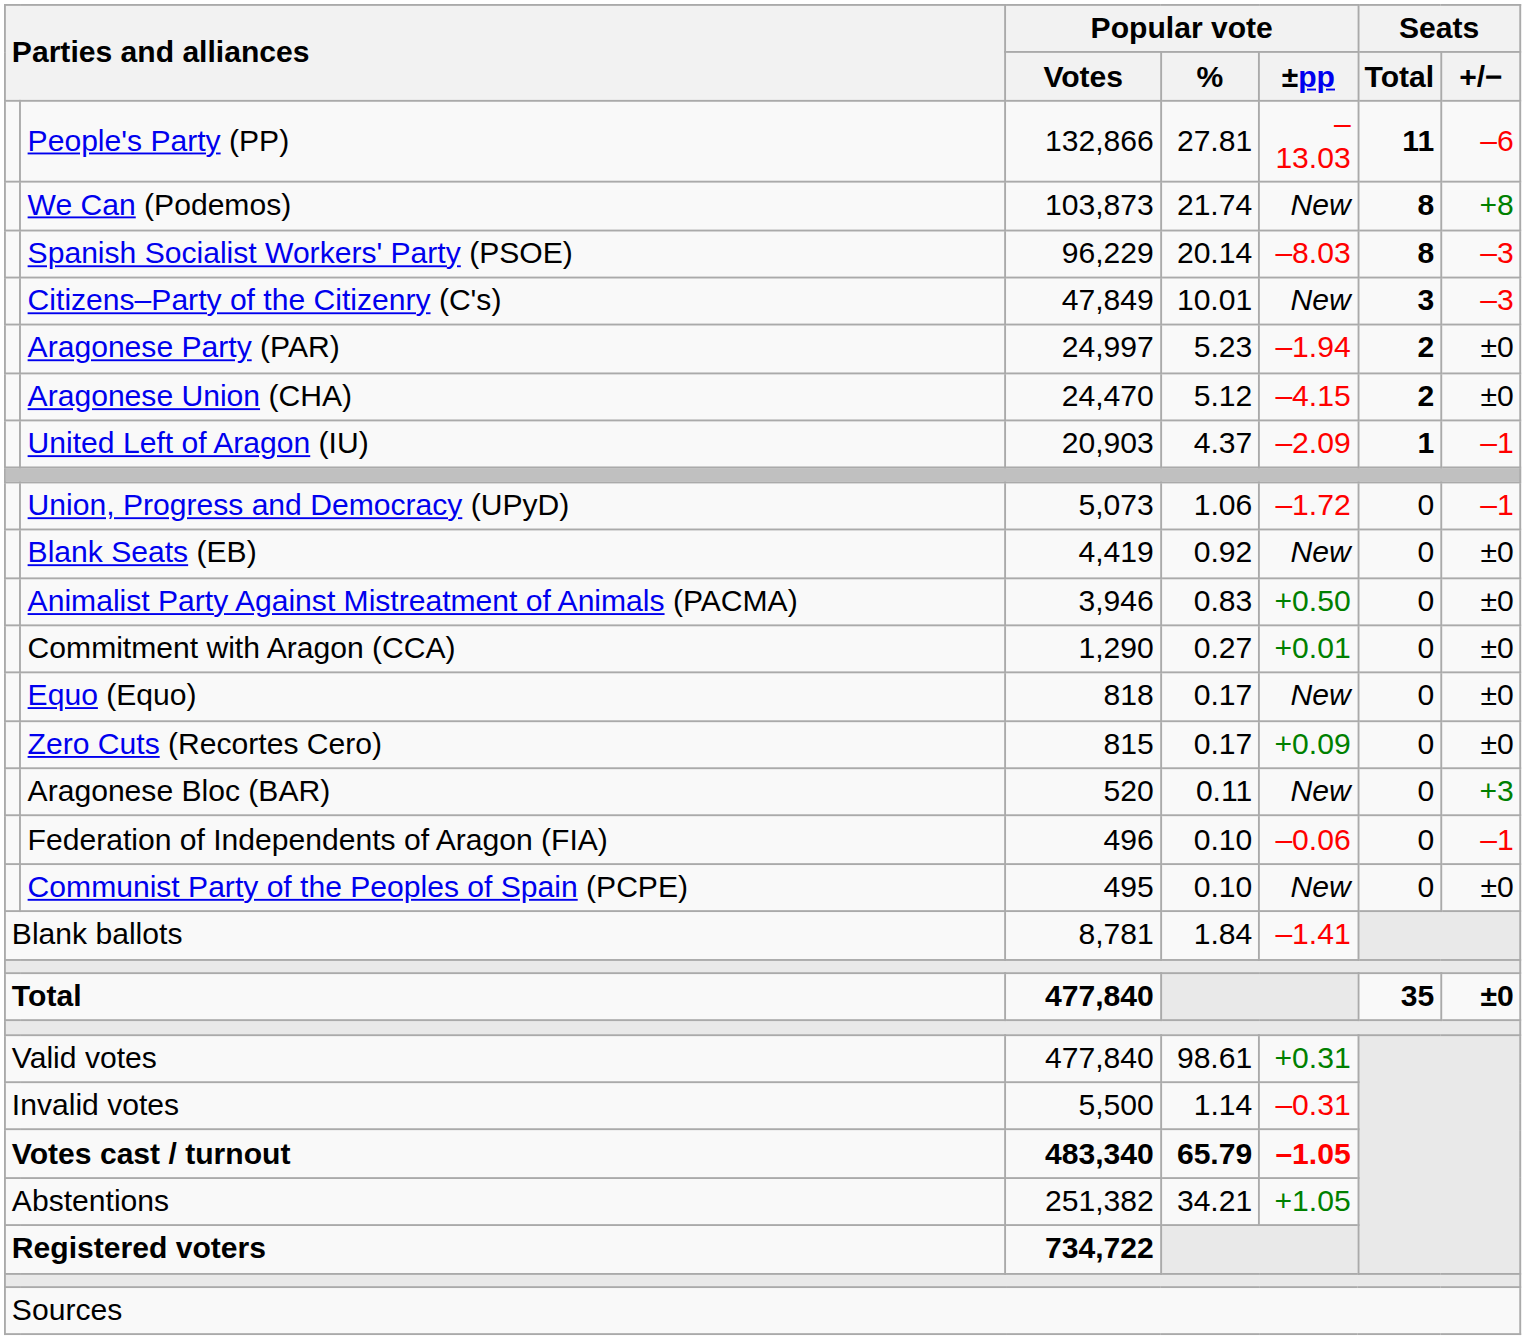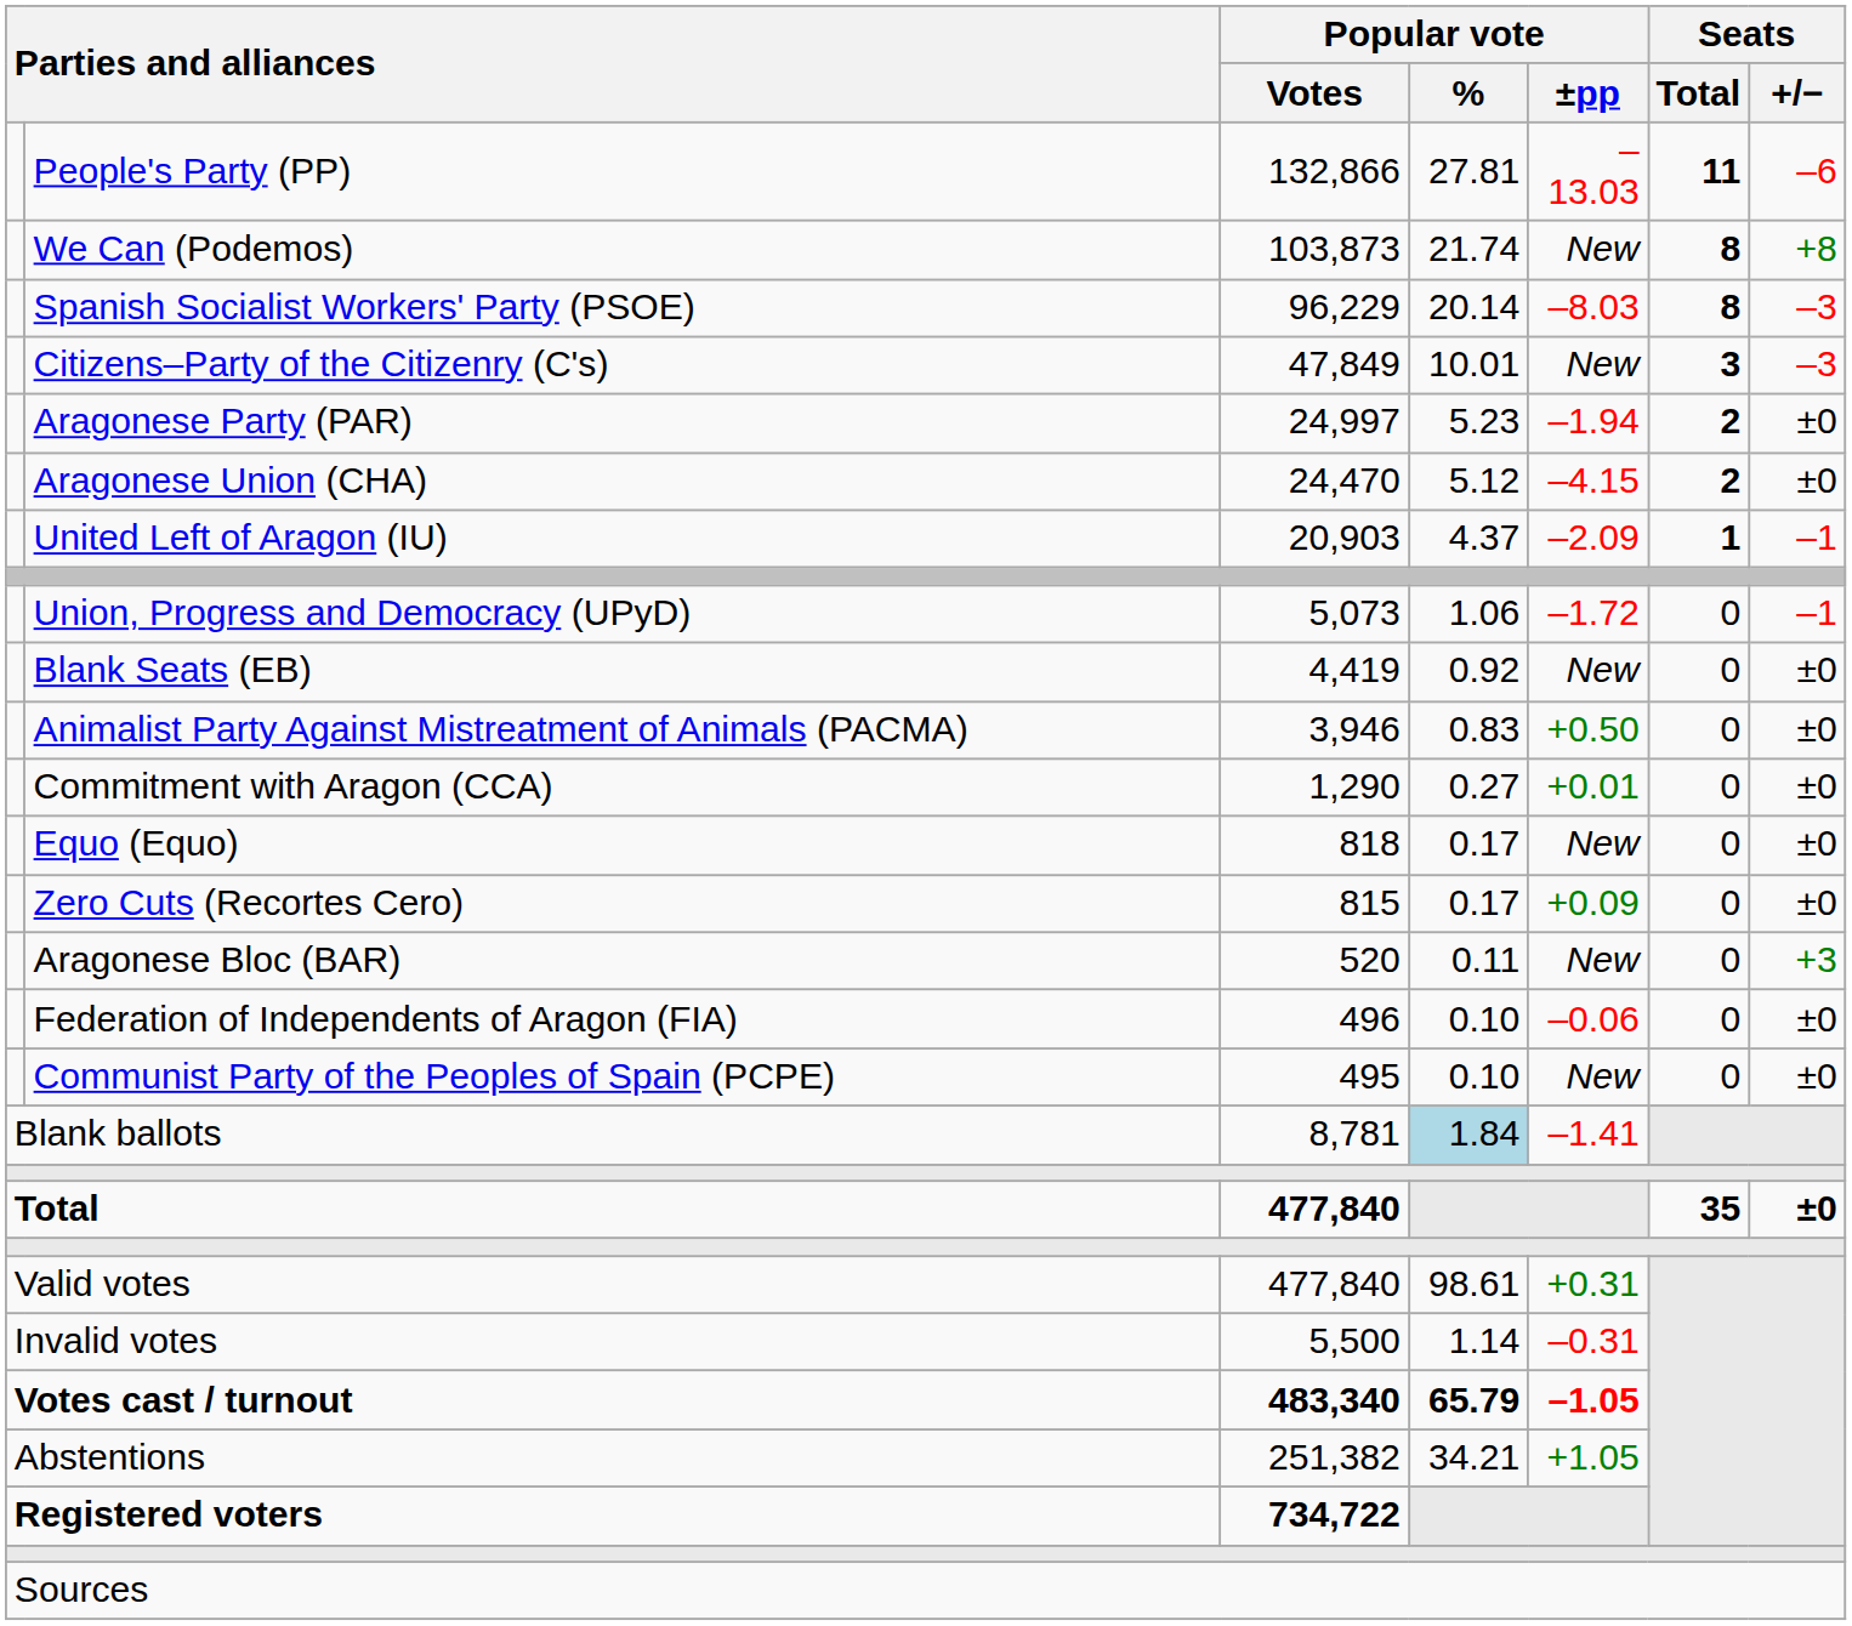Federation of Independents of Aragon (FIA) | Seats / +/−: –1 -> ±0
Blank ballots | Popular vote / %: no background -> lightblue background
